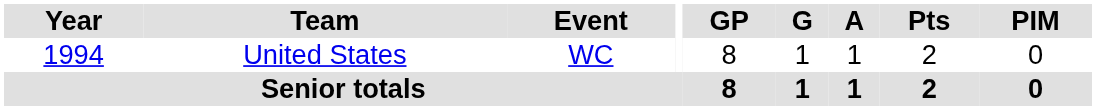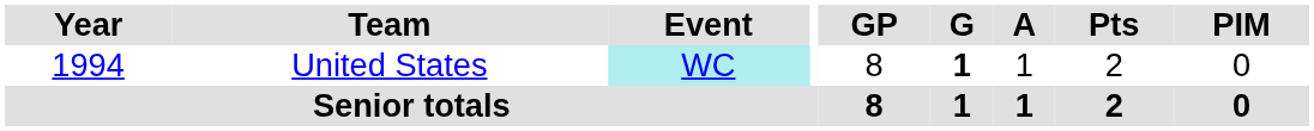United States | Event: no background -> paleturquoise background
United States | G: normal -> bold
